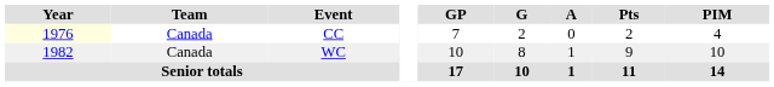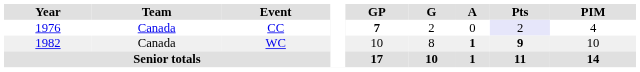CC | Year: lightyellow background -> no background
CC | GP: normal -> bold
CC | Pts: no background -> lavender background
WC | A: normal -> bold
WC | Pts: normal -> bold
